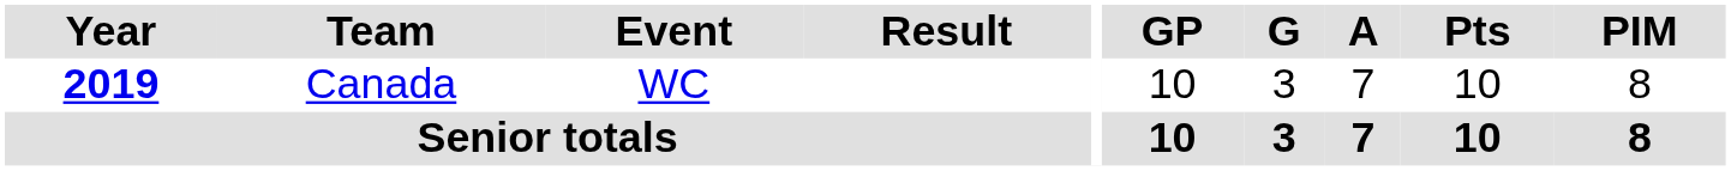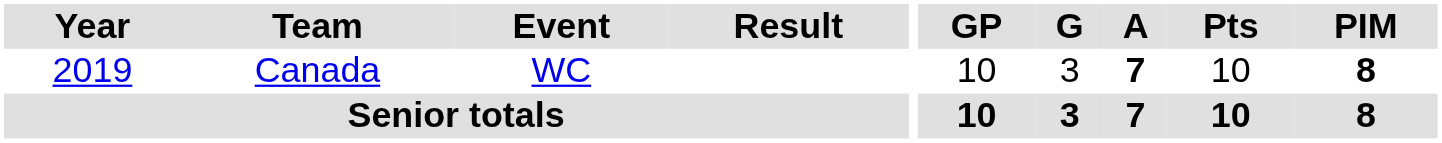Canada | Year: bold -> normal
Canada | A: normal -> bold
Canada | PIM: normal -> bold
